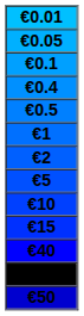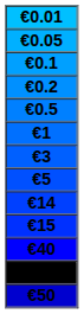row 4 | column 1: €0.4 -> €0.2
row 7 | column 1: €2 -> €3
row 9 | column 1: €10 -> €14
